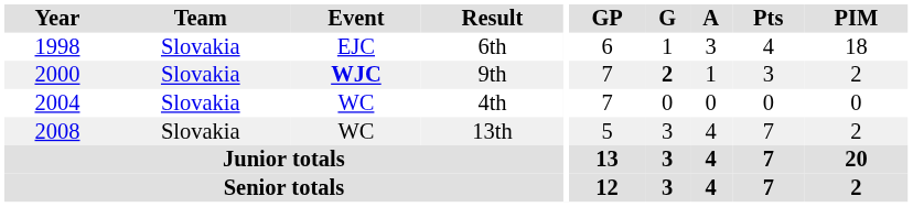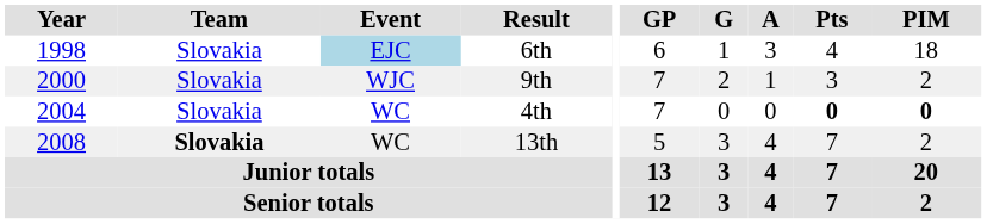6th | Event: no background -> lightblue background
9th | Event: bold -> normal
9th | G: bold -> normal
4th | Pts: normal -> bold
4th | PIM: normal -> bold
13th | Team: normal -> bold
